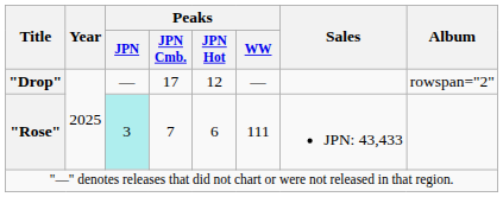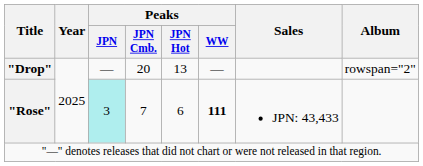"Drop" | Peaks / JPN Cmb.: 17 -> 20
"Drop" | Peaks / JPN Hot: 12 -> 13
"Rose" | Peaks / WW: normal -> bold
